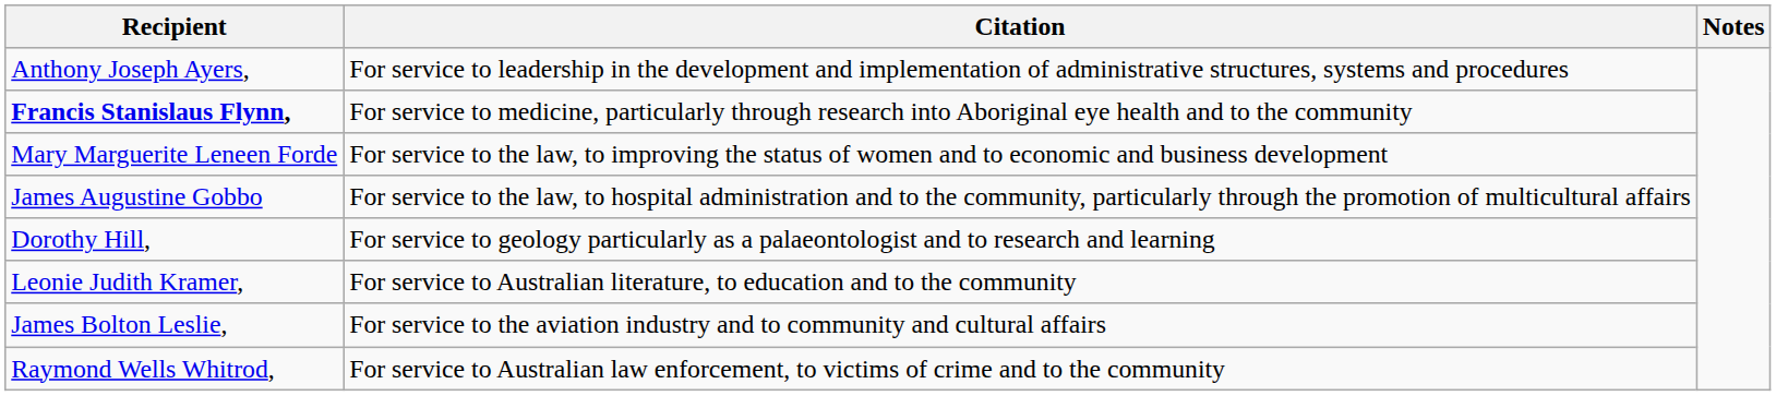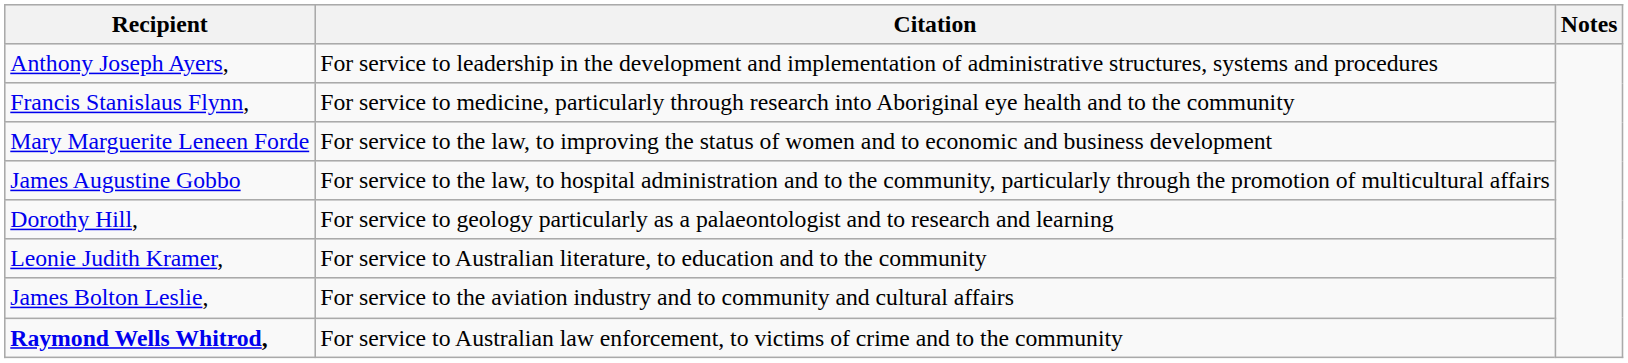Francis Stanislaus Flynn, | Recipient: bold -> normal
Raymond Wells Whitrod, | Recipient: normal -> bold
